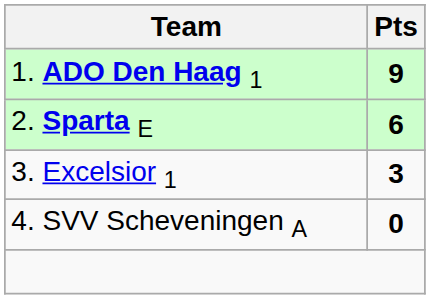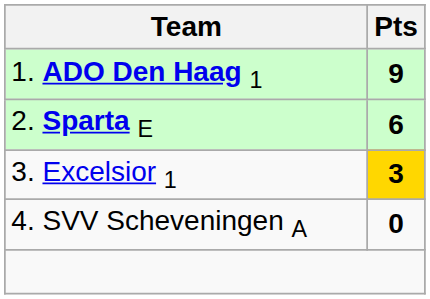3. Excelsior 1 | Pts: no background -> gold background
